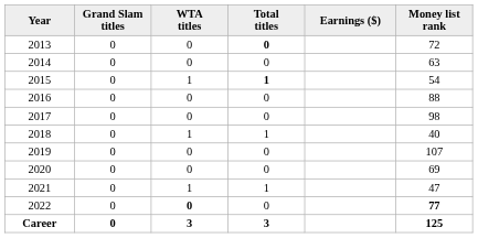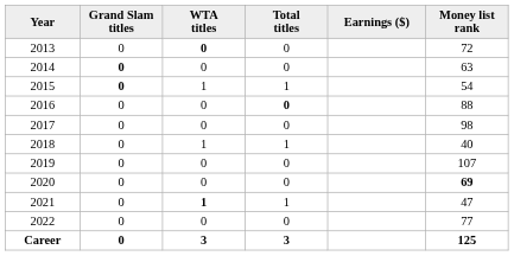2013 | column 3: normal -> bold
2013 | column 4: bold -> normal
2014 | column 2: normal -> bold
2015 | column 2: normal -> bold
2015 | column 4: bold -> normal
2016 | column 4: normal -> bold
2020 | column 6: normal -> bold
2021 | column 3: normal -> bold
2022 | column 3: bold -> normal
2022 | column 6: bold -> normal
